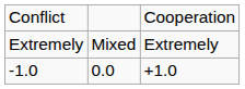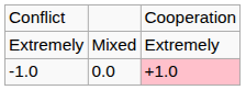-1.0 | column 3: no background -> pink background
